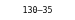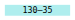row 1 | column 1: no background -> paleturquoise background
